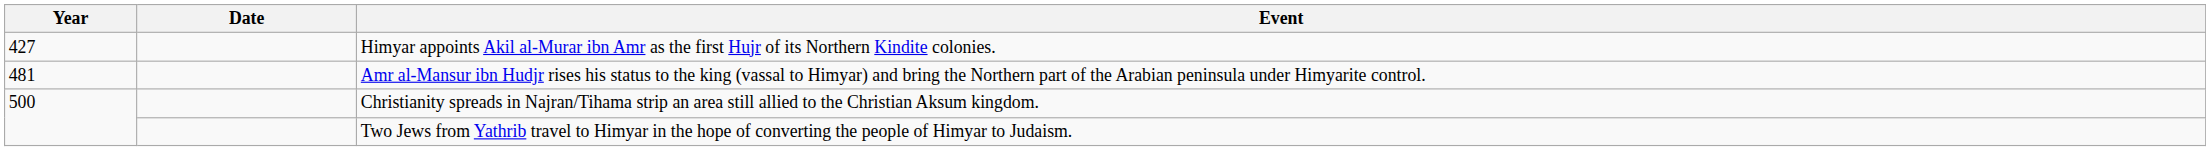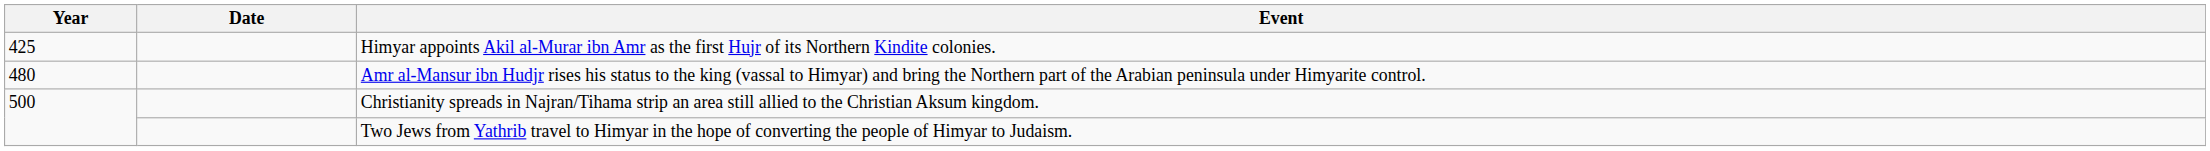row 2 | Year: 427 -> 425
row 3 | Year: 481 -> 480
